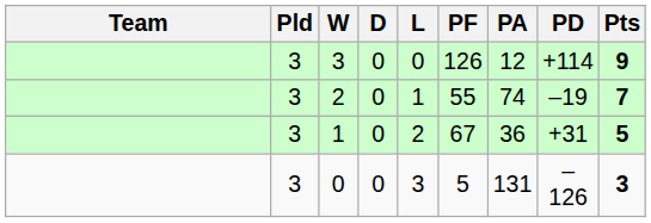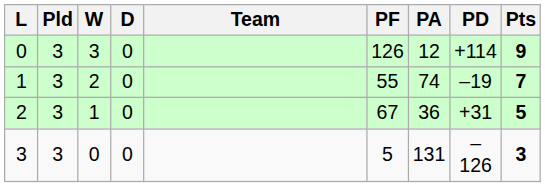columns swapped: Team <-> L
